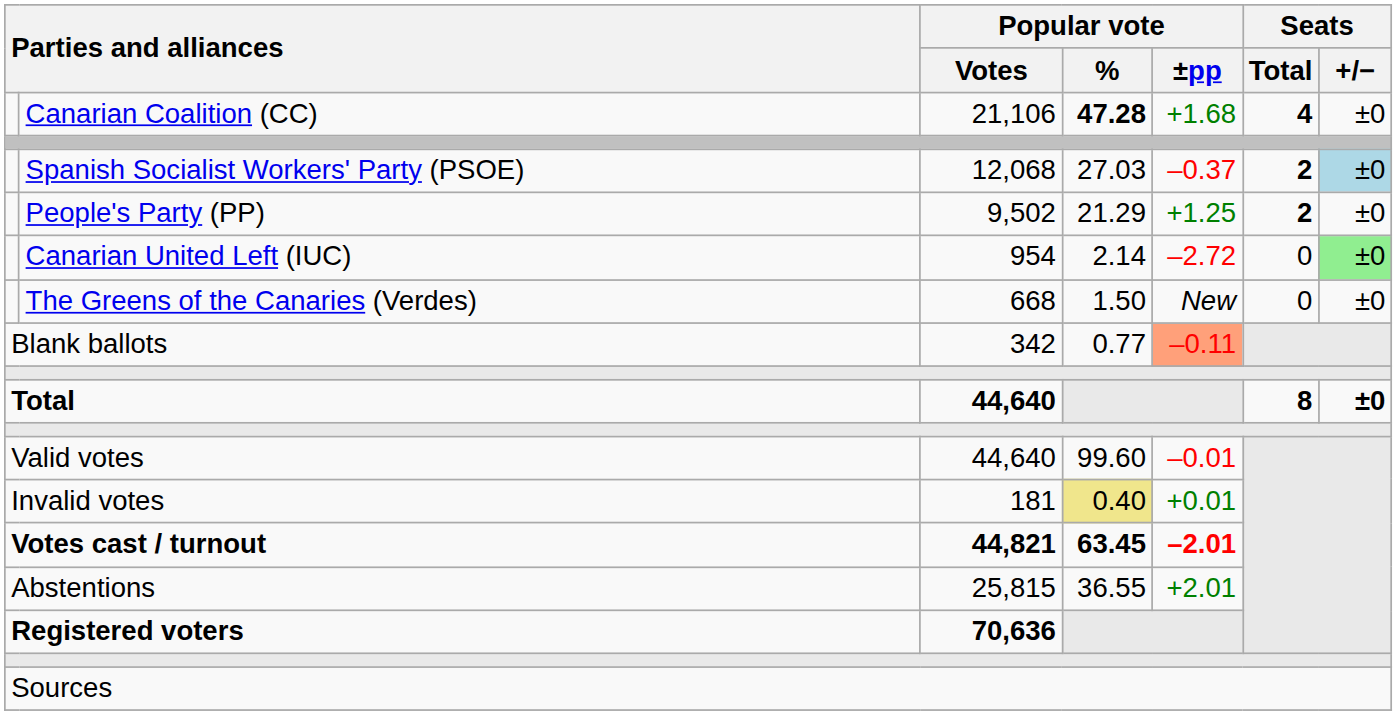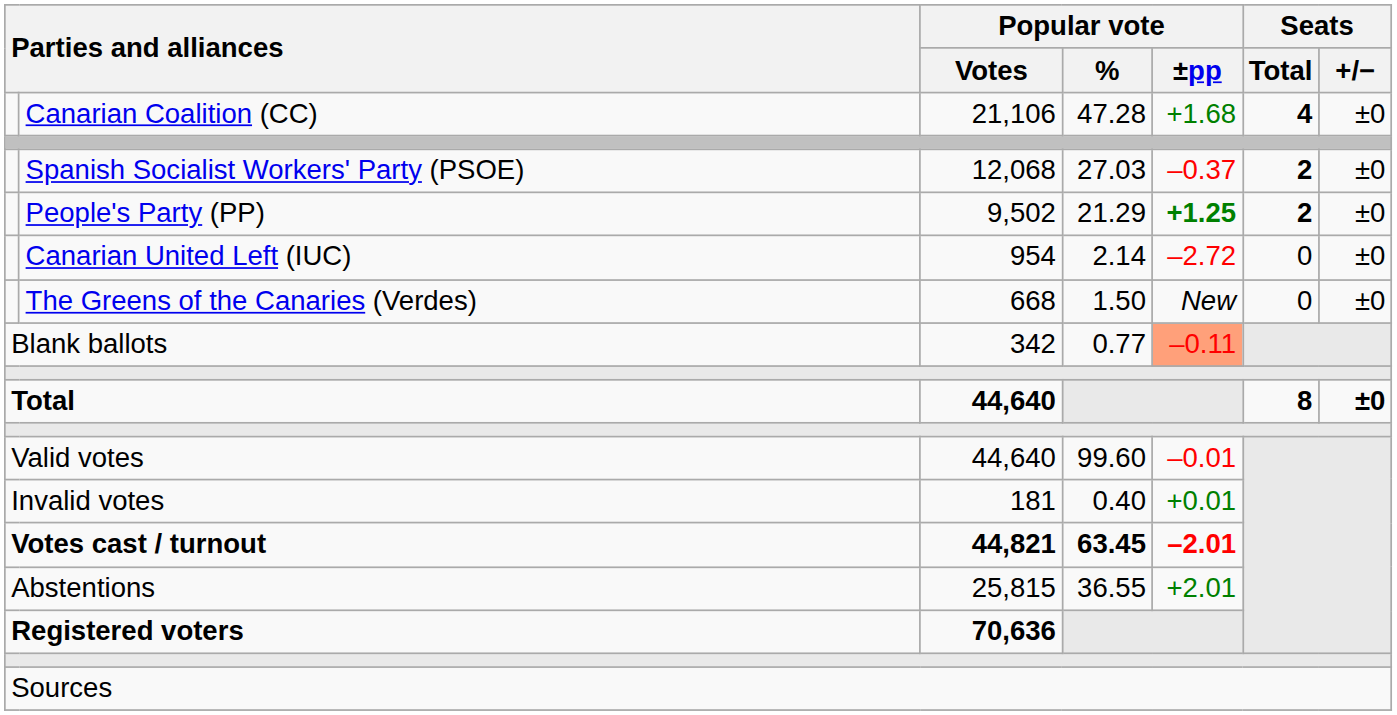Canarian Coalition (CC) | Popular vote / %: bold -> normal
Spanish Socialist Workers' Party (PSOE) | Seats / +/−: lightblue background -> no background
People's Party (PP) | Popular vote / ±pp: normal -> bold
Canarian United Left (IUC) | Seats / +/−: lightgreen background -> no background
Invalid votes | Popular vote / %: khaki background -> no background
